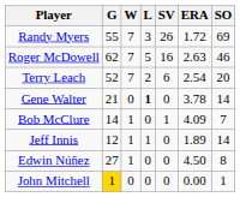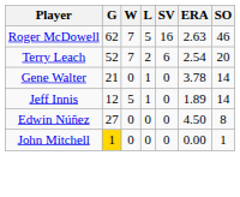- row: Randy Myers | 55 | 7 | 3 | 26 | 1.72 | 69
Gene Walter | L: bold -> normal
- row: Bob McClure | 14 | 1 | 0 | 1 | 4.09 | 7
Jeff Innis | W: 1 -> 5
Edwin Núñez | W: 1 -> 0
